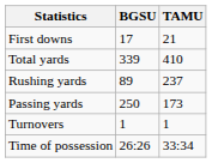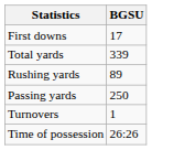- column: TAMU | 21 | 410 | 237 | 173 | 1 | 33:34
